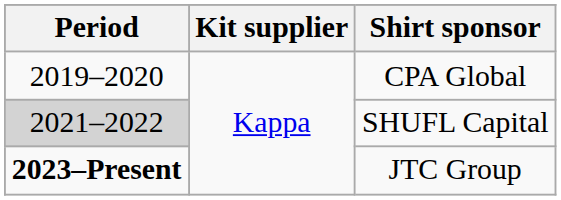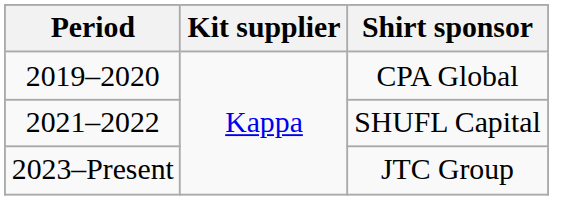SHUFL Capital | Period: lightgrey background -> no background
JTC Group | Period: bold -> normal
